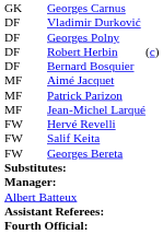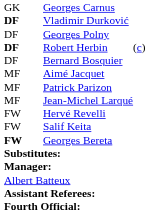Vladimir Durković | column 1: normal -> bold
Robert Herbin | column 1: normal -> bold
Georges Bereta | column 1: normal -> bold
